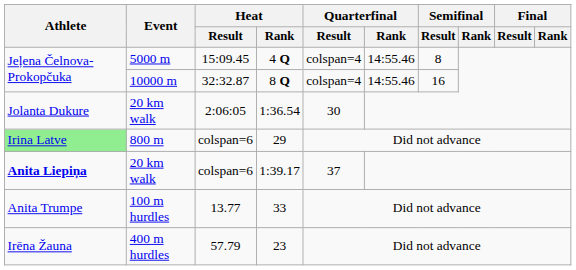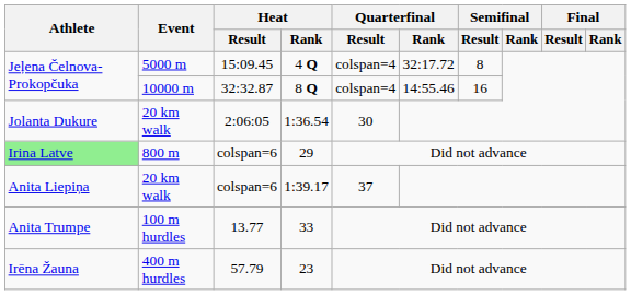4 Q | Quarterfinal / Rank: 14:55.46 -> 32:17.72
1:39.17 | Athlete: bold -> normal
